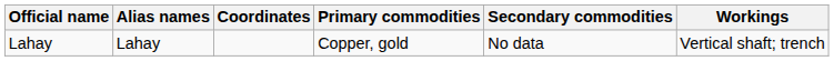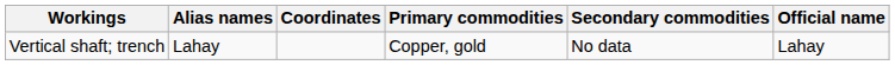columns swapped: Official name <-> Workings
